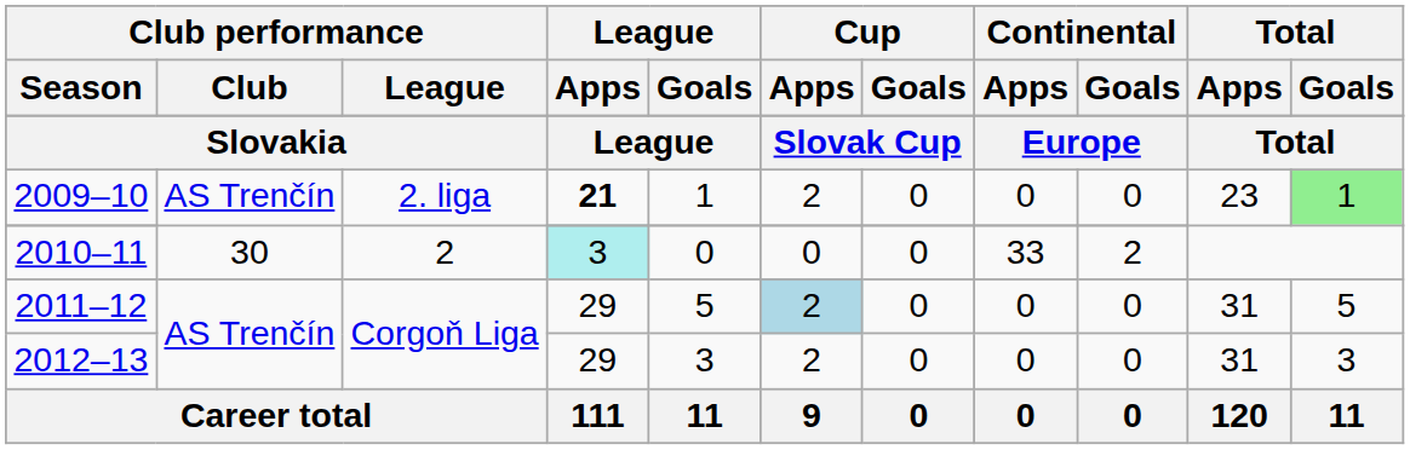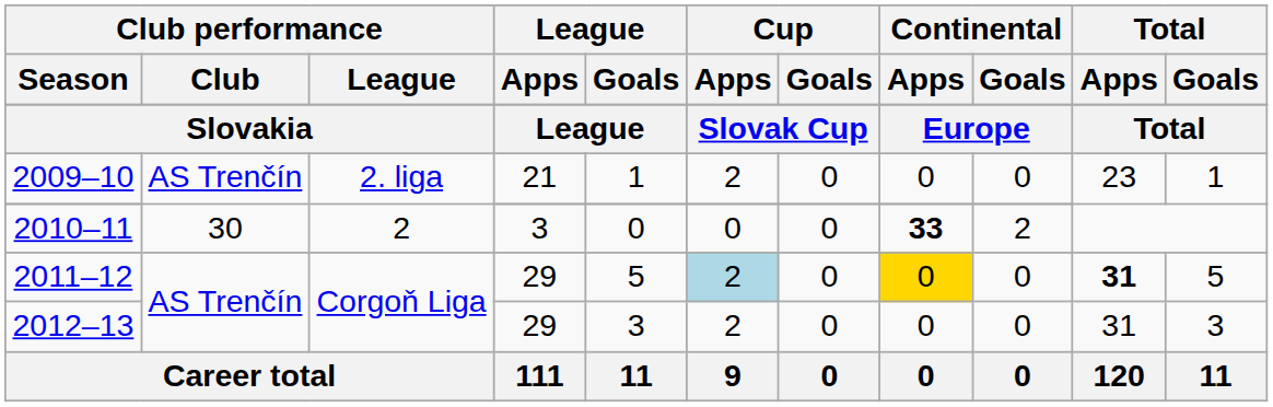2009–10 | League / Apps: bold -> normal
2009–10 | Total / Goals: lightgreen background -> no background
2010–11 | League / Apps: paleturquoise background -> no background
2010–11 | Continental / Apps: normal -> bold
2011–12 | Continental / Apps: no background -> gold background
2011–12 | Total / Apps: normal -> bold
